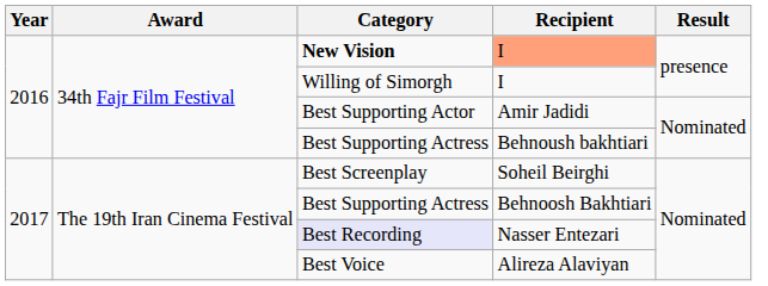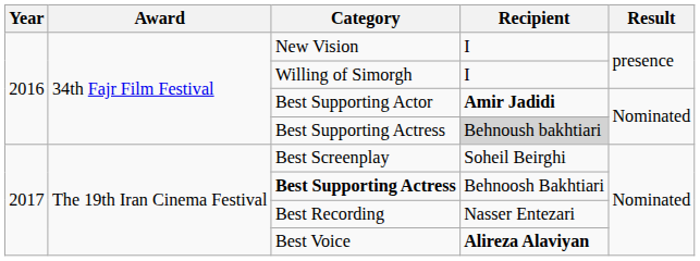New Vision | Category: bold -> normal
New Vision | Recipient: lightsalmon background -> no background
Best Supporting Actor | Recipient: normal -> bold
Best Supporting Actress / Behnoush bakhtiari | Recipient: no background -> lightgrey background
Best Supporting Actress / Behnoosh Bakhtiari | Category: normal -> bold
Best Recording | Category: lavender background -> no background
Best Voice | Recipient: normal -> bold
